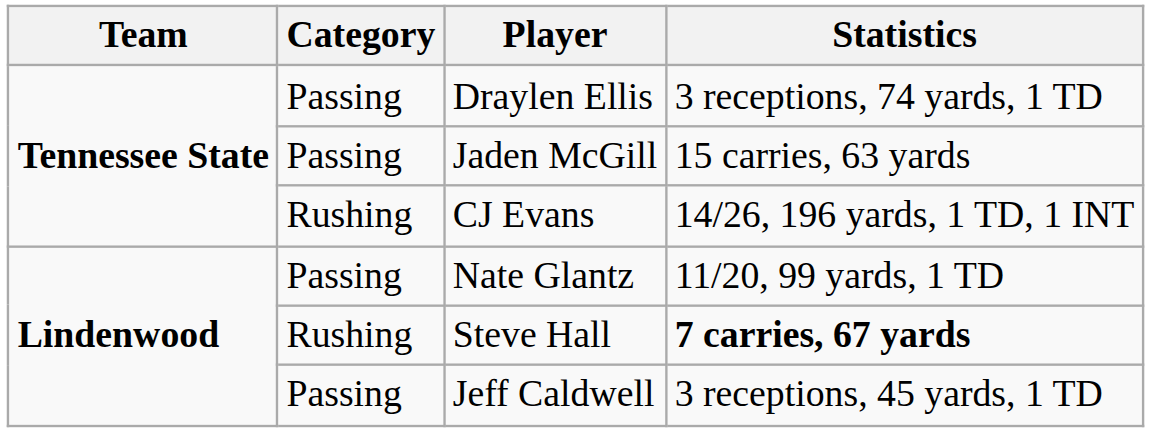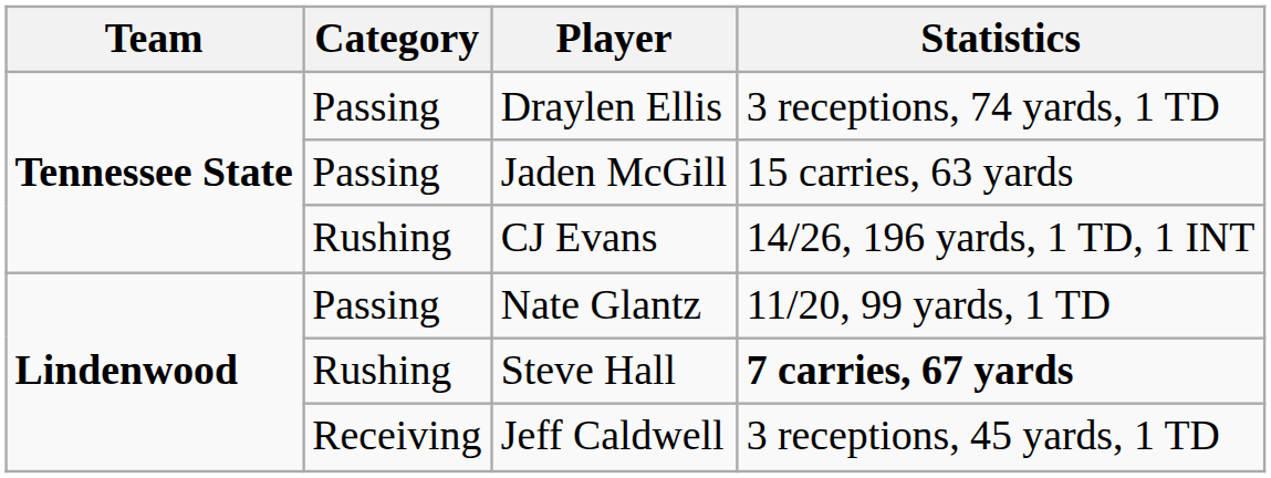Jeff Caldwell | Category: Passing -> Receiving
